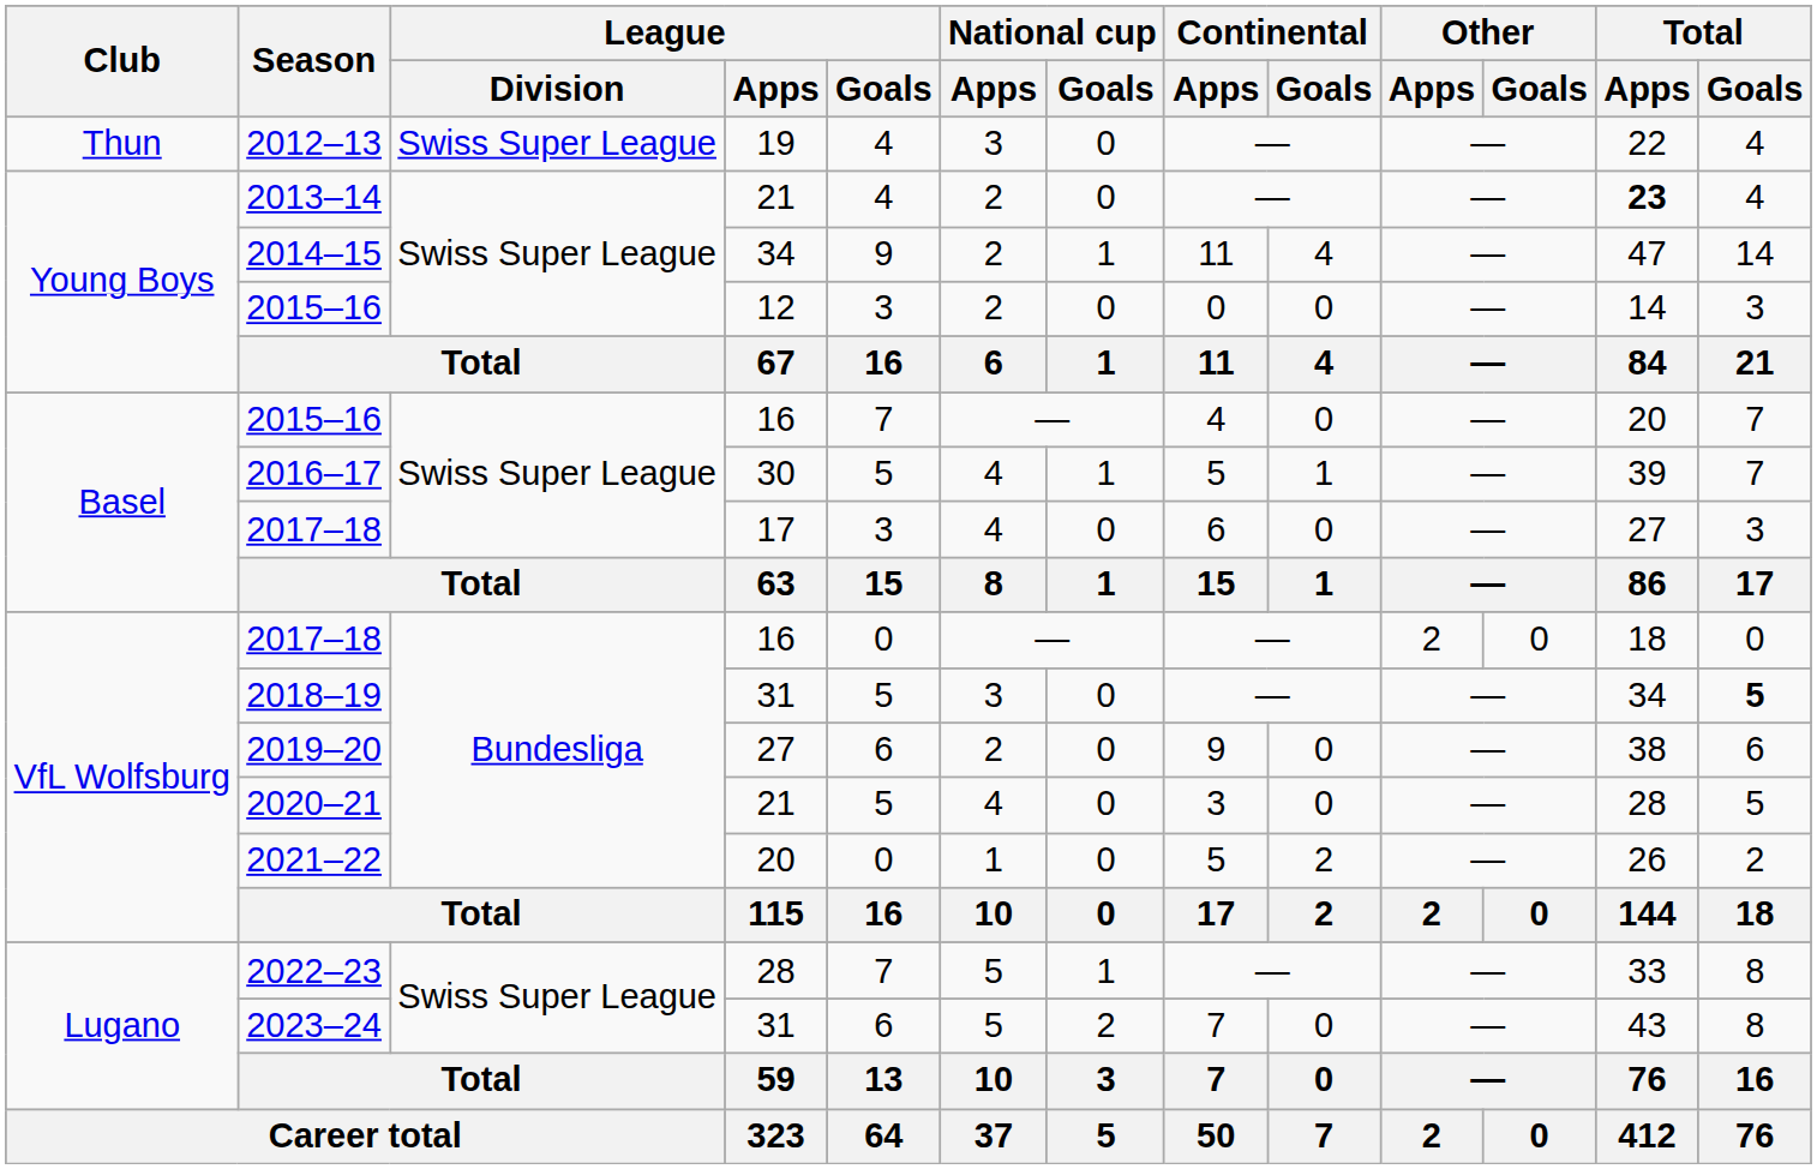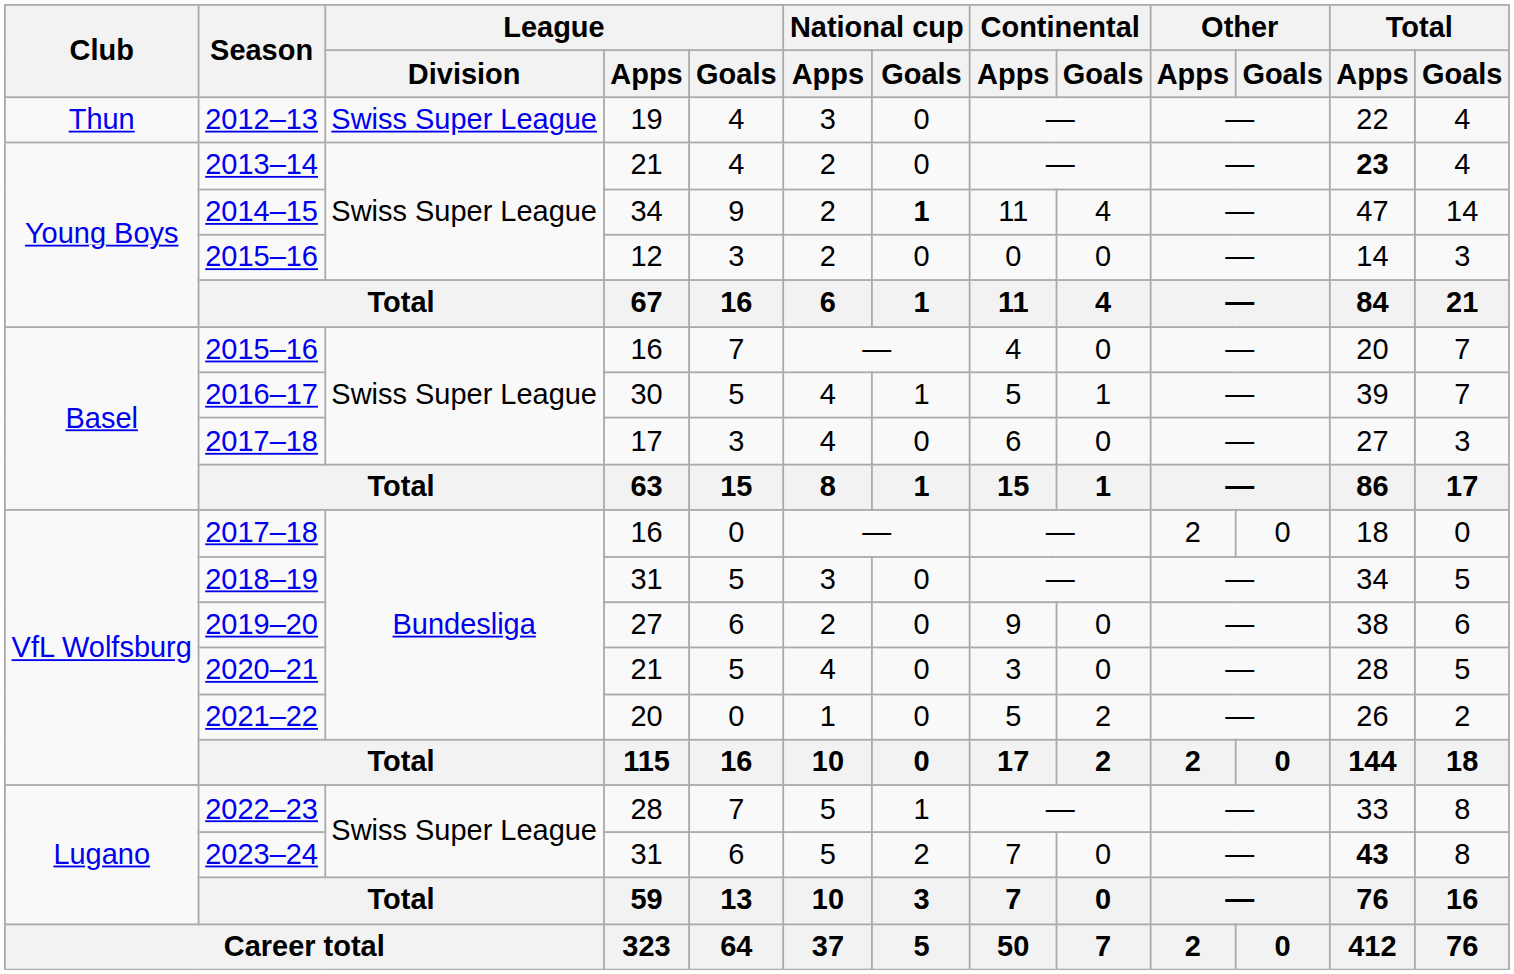2014–15 | National cup / Goals: normal -> bold
2018–19 | Total / Goals: bold -> normal
2023–24 | Total / Apps: normal -> bold
